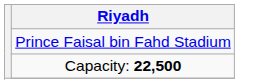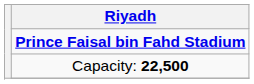Prince Faisal bin Fahd Stadium | Riyadh: normal -> bold
